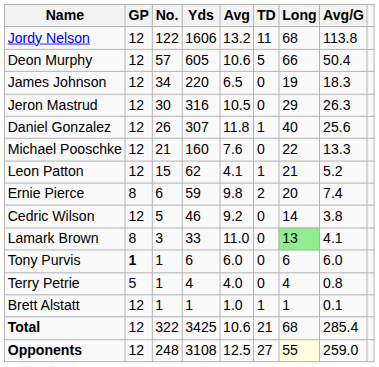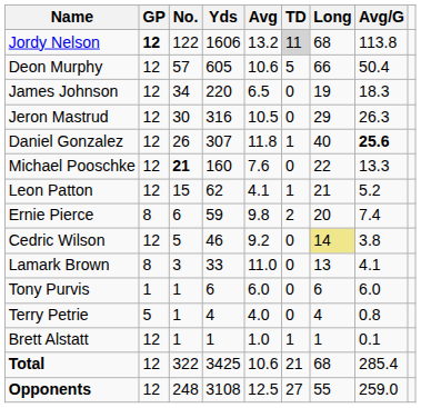Jordy Nelson | GP: normal -> bold
Jordy Nelson | TD: no background -> lightgrey background
Daniel Gonzalez | Avg/G: normal -> bold
Michael Pooschke | No.: normal -> bold
Cedric Wilson | Long: no background -> khaki background
Lamark Brown | Long: lightgreen background -> no background
Tony Purvis | GP: bold -> normal
Opponents | Long: lightyellow background -> no background
